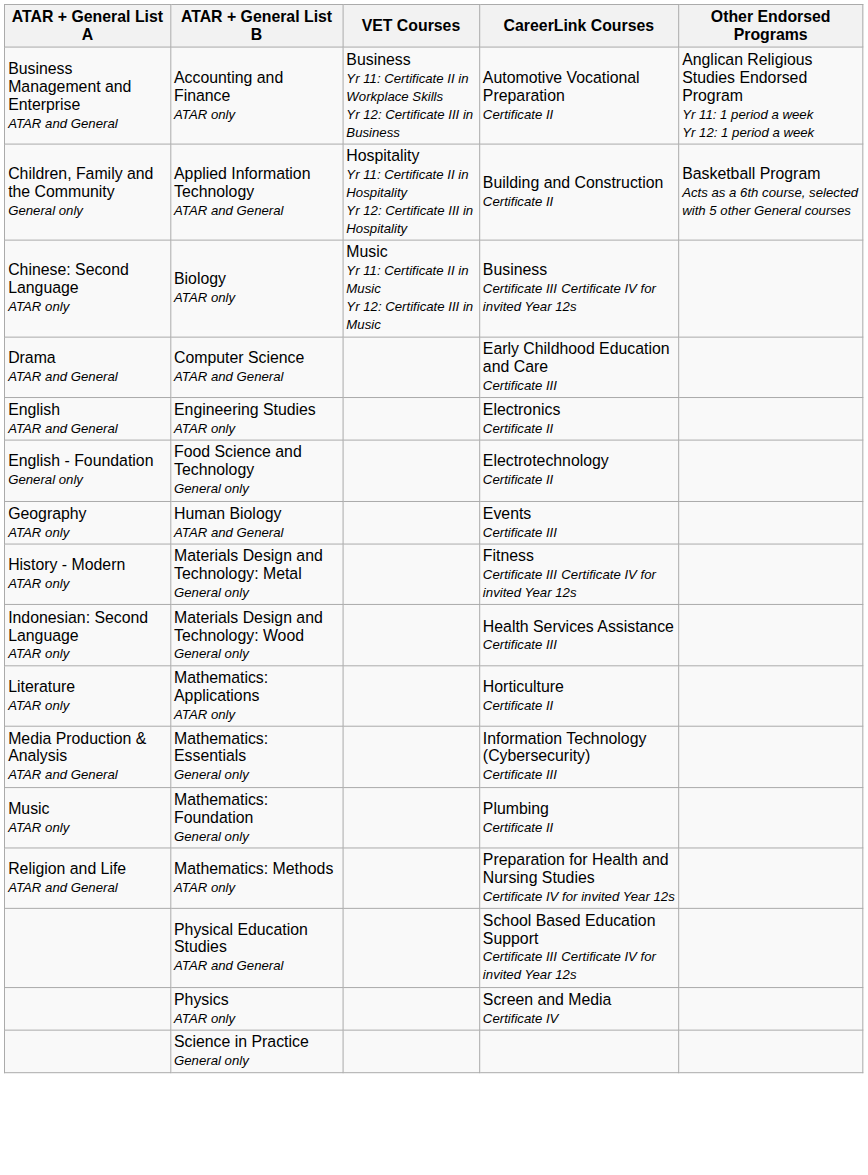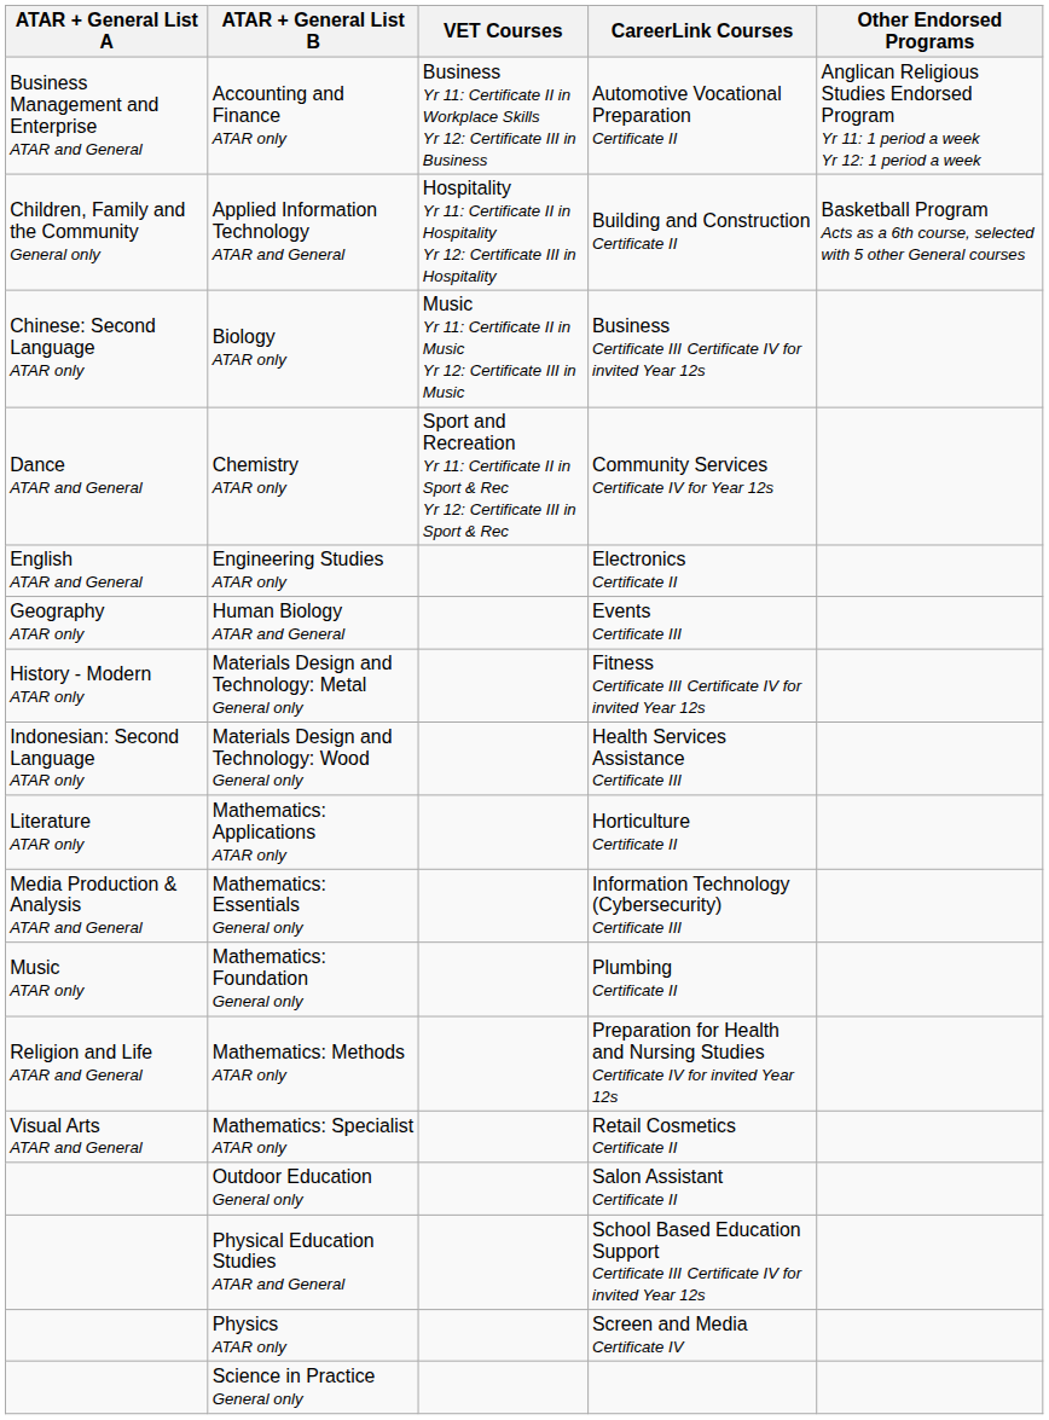+ row: Dance ATAR and General | Chemistry ATAR only | Sport and Recreation Yr 11: Certificate II in Sport & Rec Yr 12: Certificate III in Sport & Rec | Community Services Certificate IV for Year 12s
- row: Drama ATAR and General | Computer Science ATAR and General | Early Childhood Education and Care Certificate III
- row: English - Foundation General only | Food Science and Technology General only | Electrotechnology Certificate II
+ row: Visual Arts ATAR and General | Mathematics: Specialist ATAR only | Retail Cosmetics Certificate II
+ row: Outdoor Education General only | Salon Assistant Certificate II
